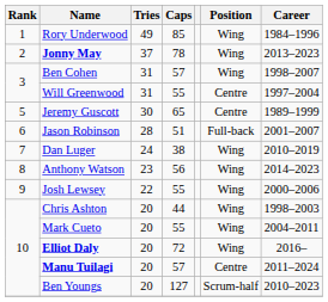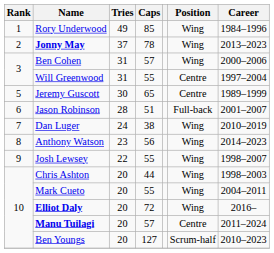Ben Cohen | Career: 1998–2007 -> 2000–2006
Josh Lewsey | Career: 2000–2006 -> 1998–2007
